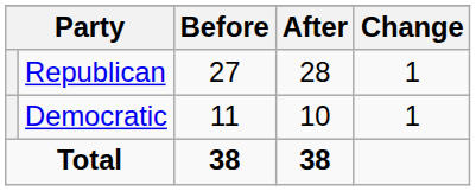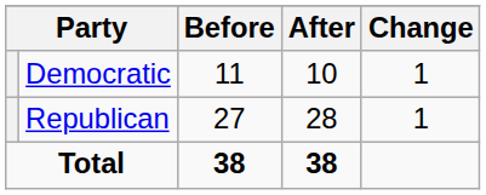rows swapped: Republican <-> Democratic
